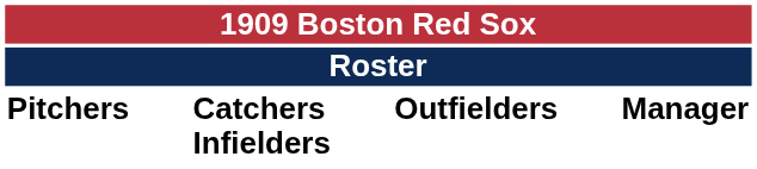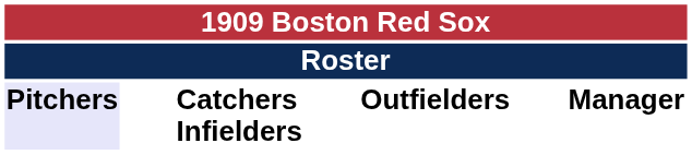Pitchers | column 1: no background -> lavender background
